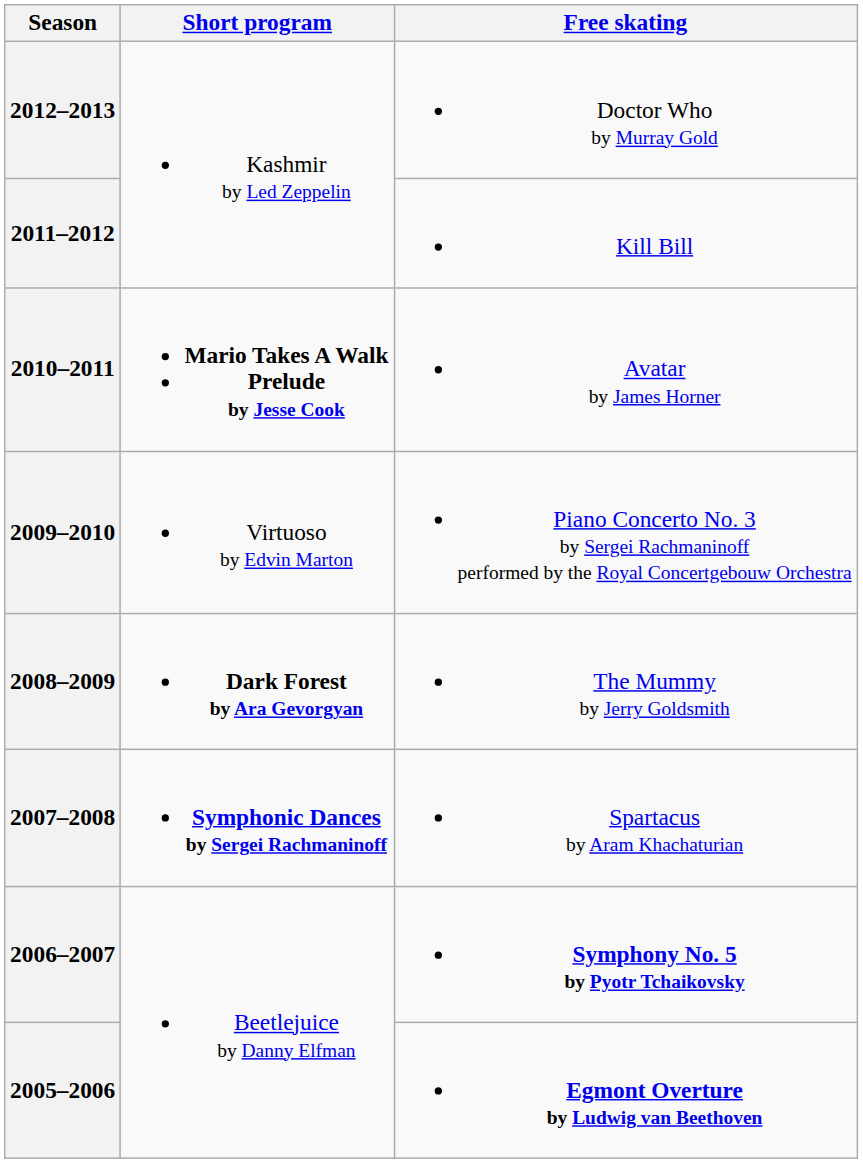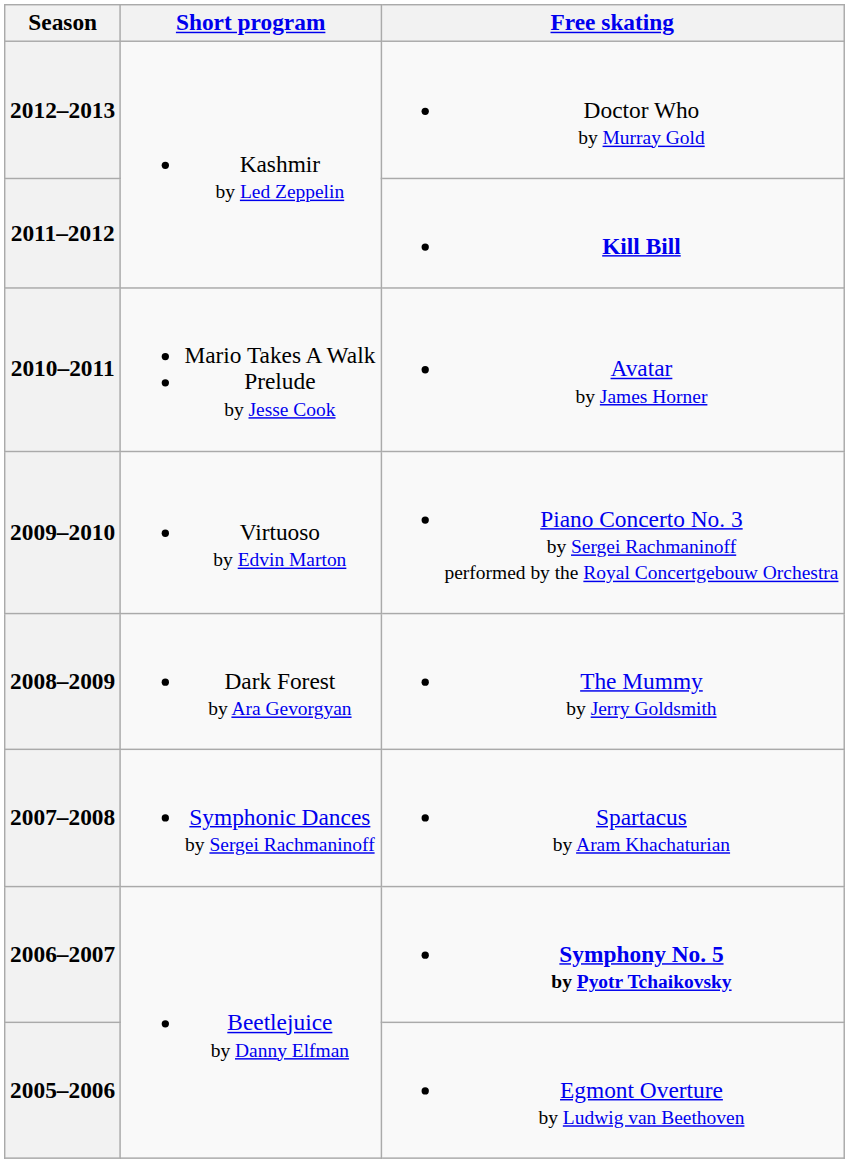2011–2012 | Free skating: normal -> bold
2010–2011 | Short program: bold -> normal
2008–2009 | Short program: bold -> normal
2007–2008 | Short program: bold -> normal
2005–2006 | Free skating: bold -> normal
